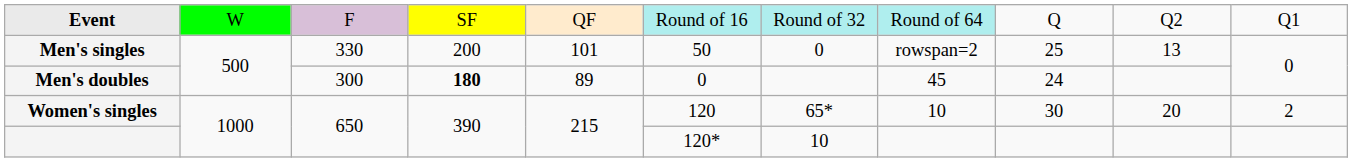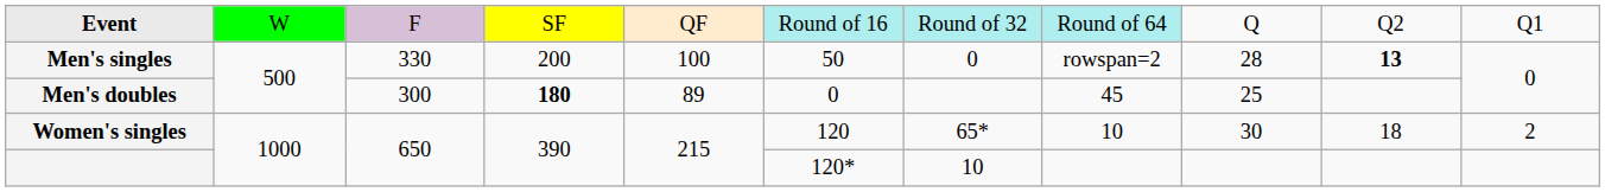Men's singles | column 5: 101 -> 100
Men's singles | column 9: 25 -> 28
Men's singles | column 10: normal -> bold
Men's doubles | column 9: 24 -> 25
Women's singles | column 10: 20 -> 18
